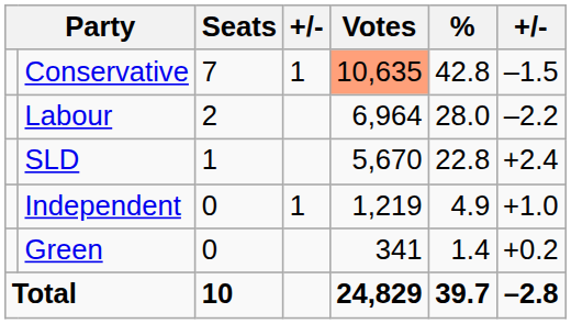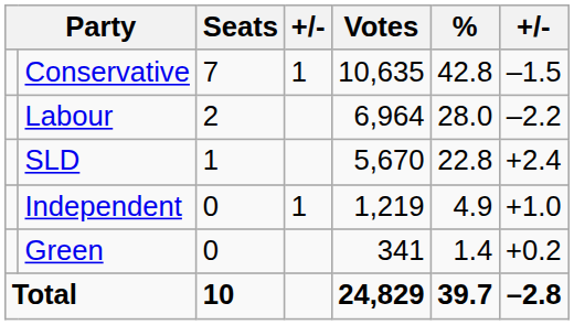Conservative | Votes: lightsalmon background -> no background
